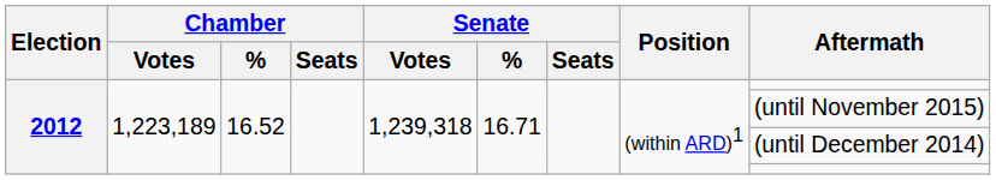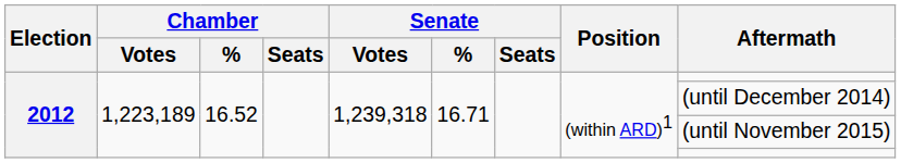row 4 | Aftermath: (until November 2015) -> (until December 2014)
row 5 | Aftermath: (until December 2014) -> (until November 2015)
